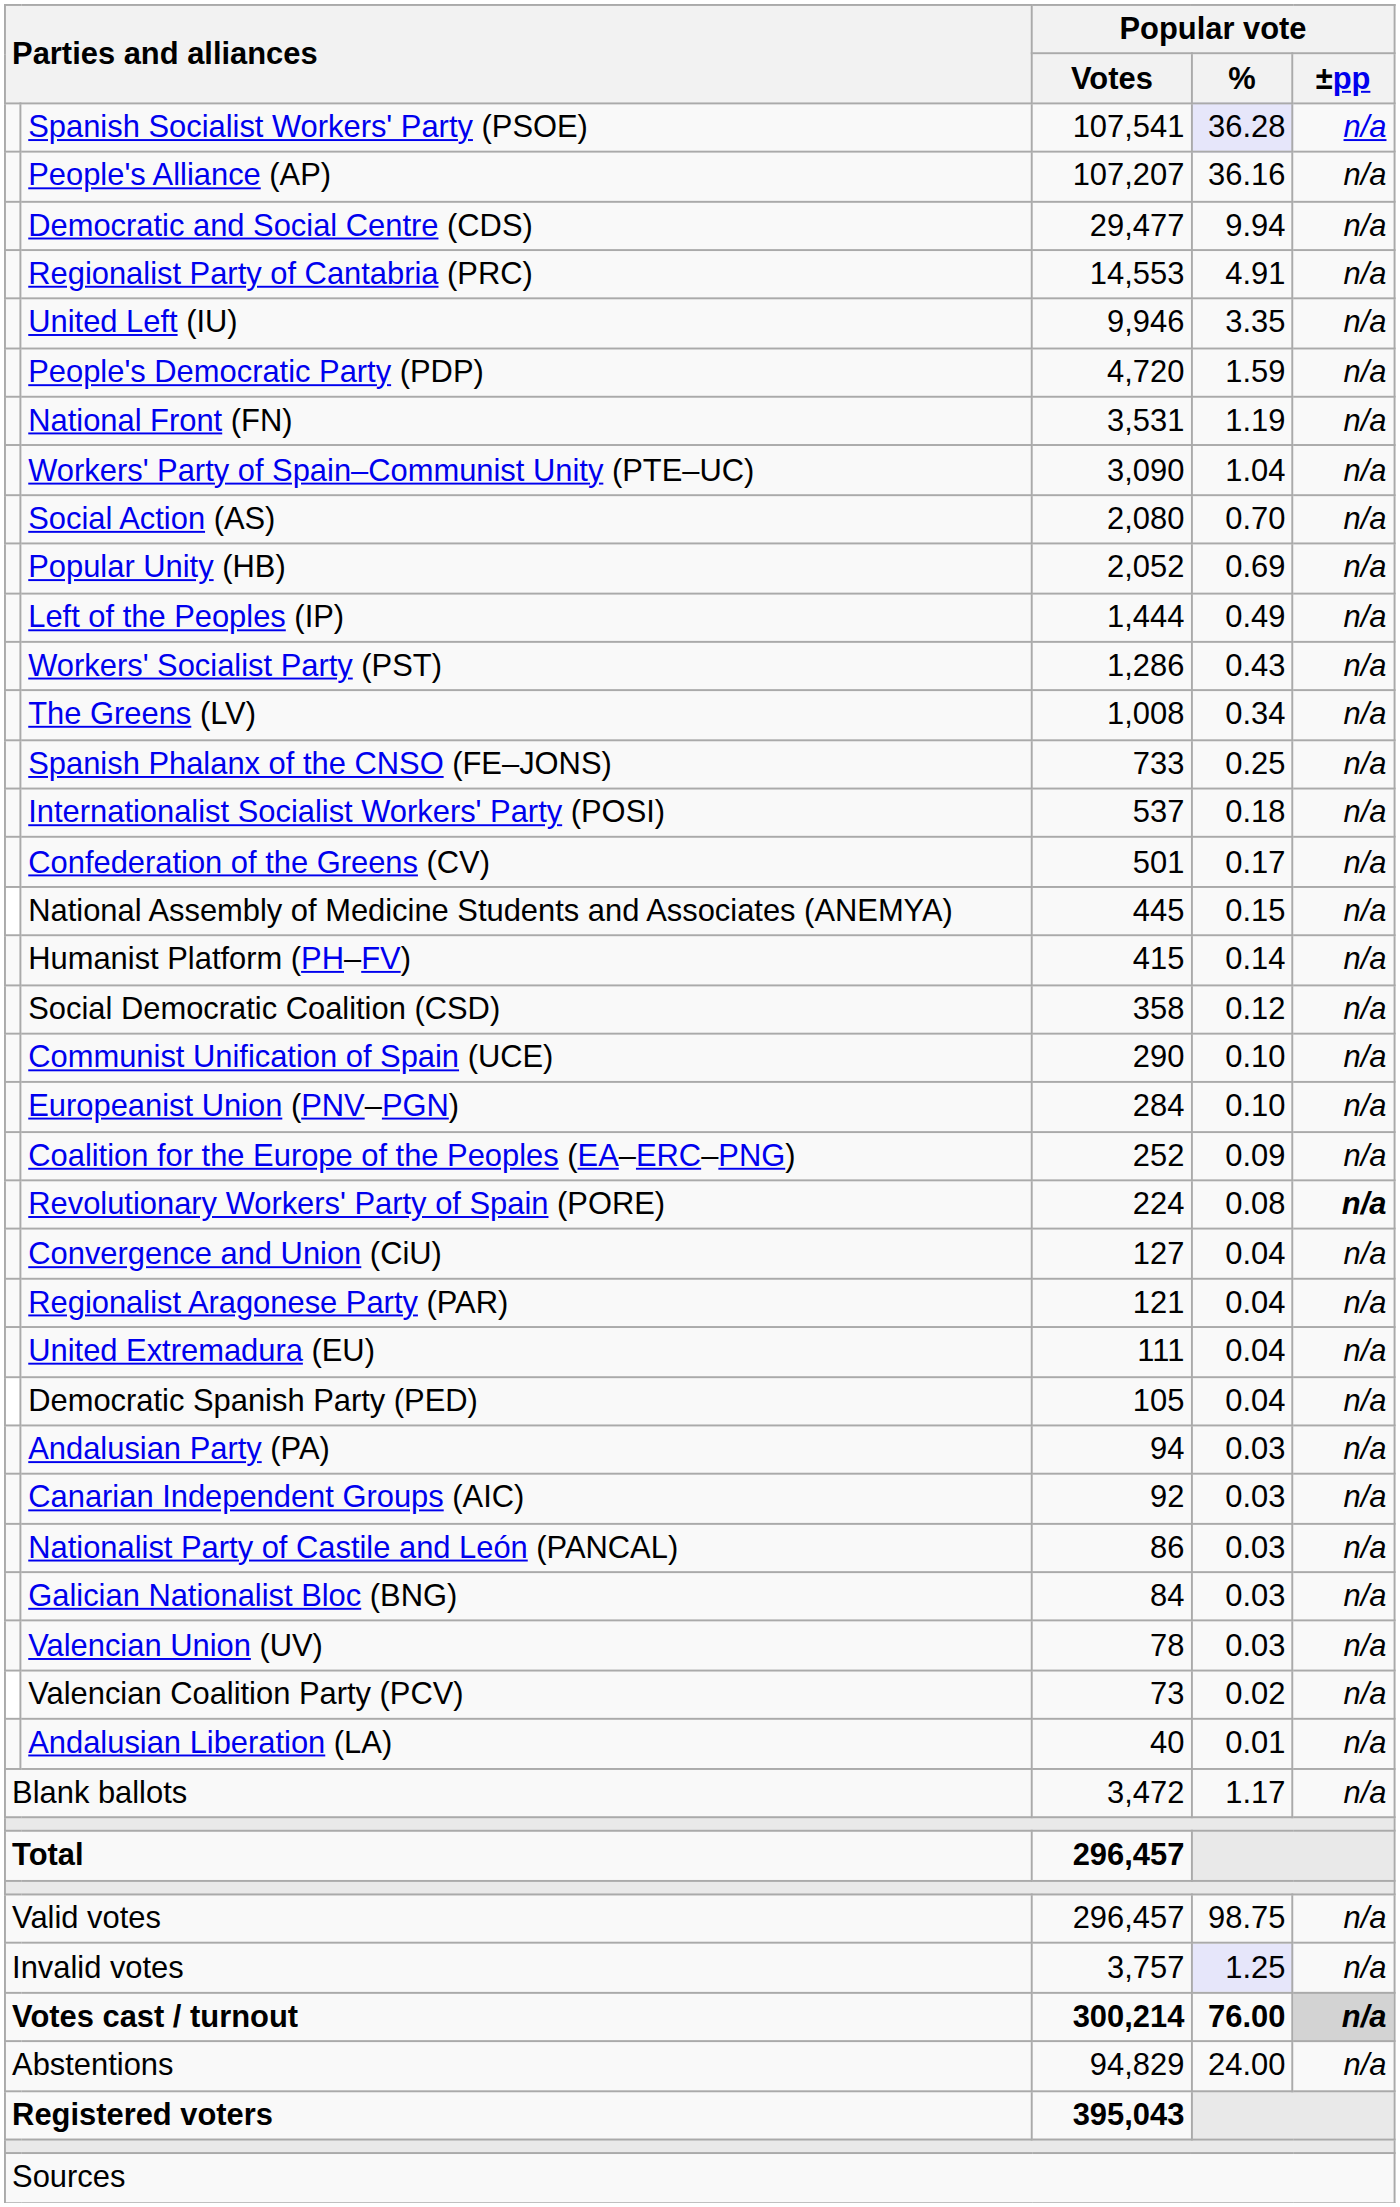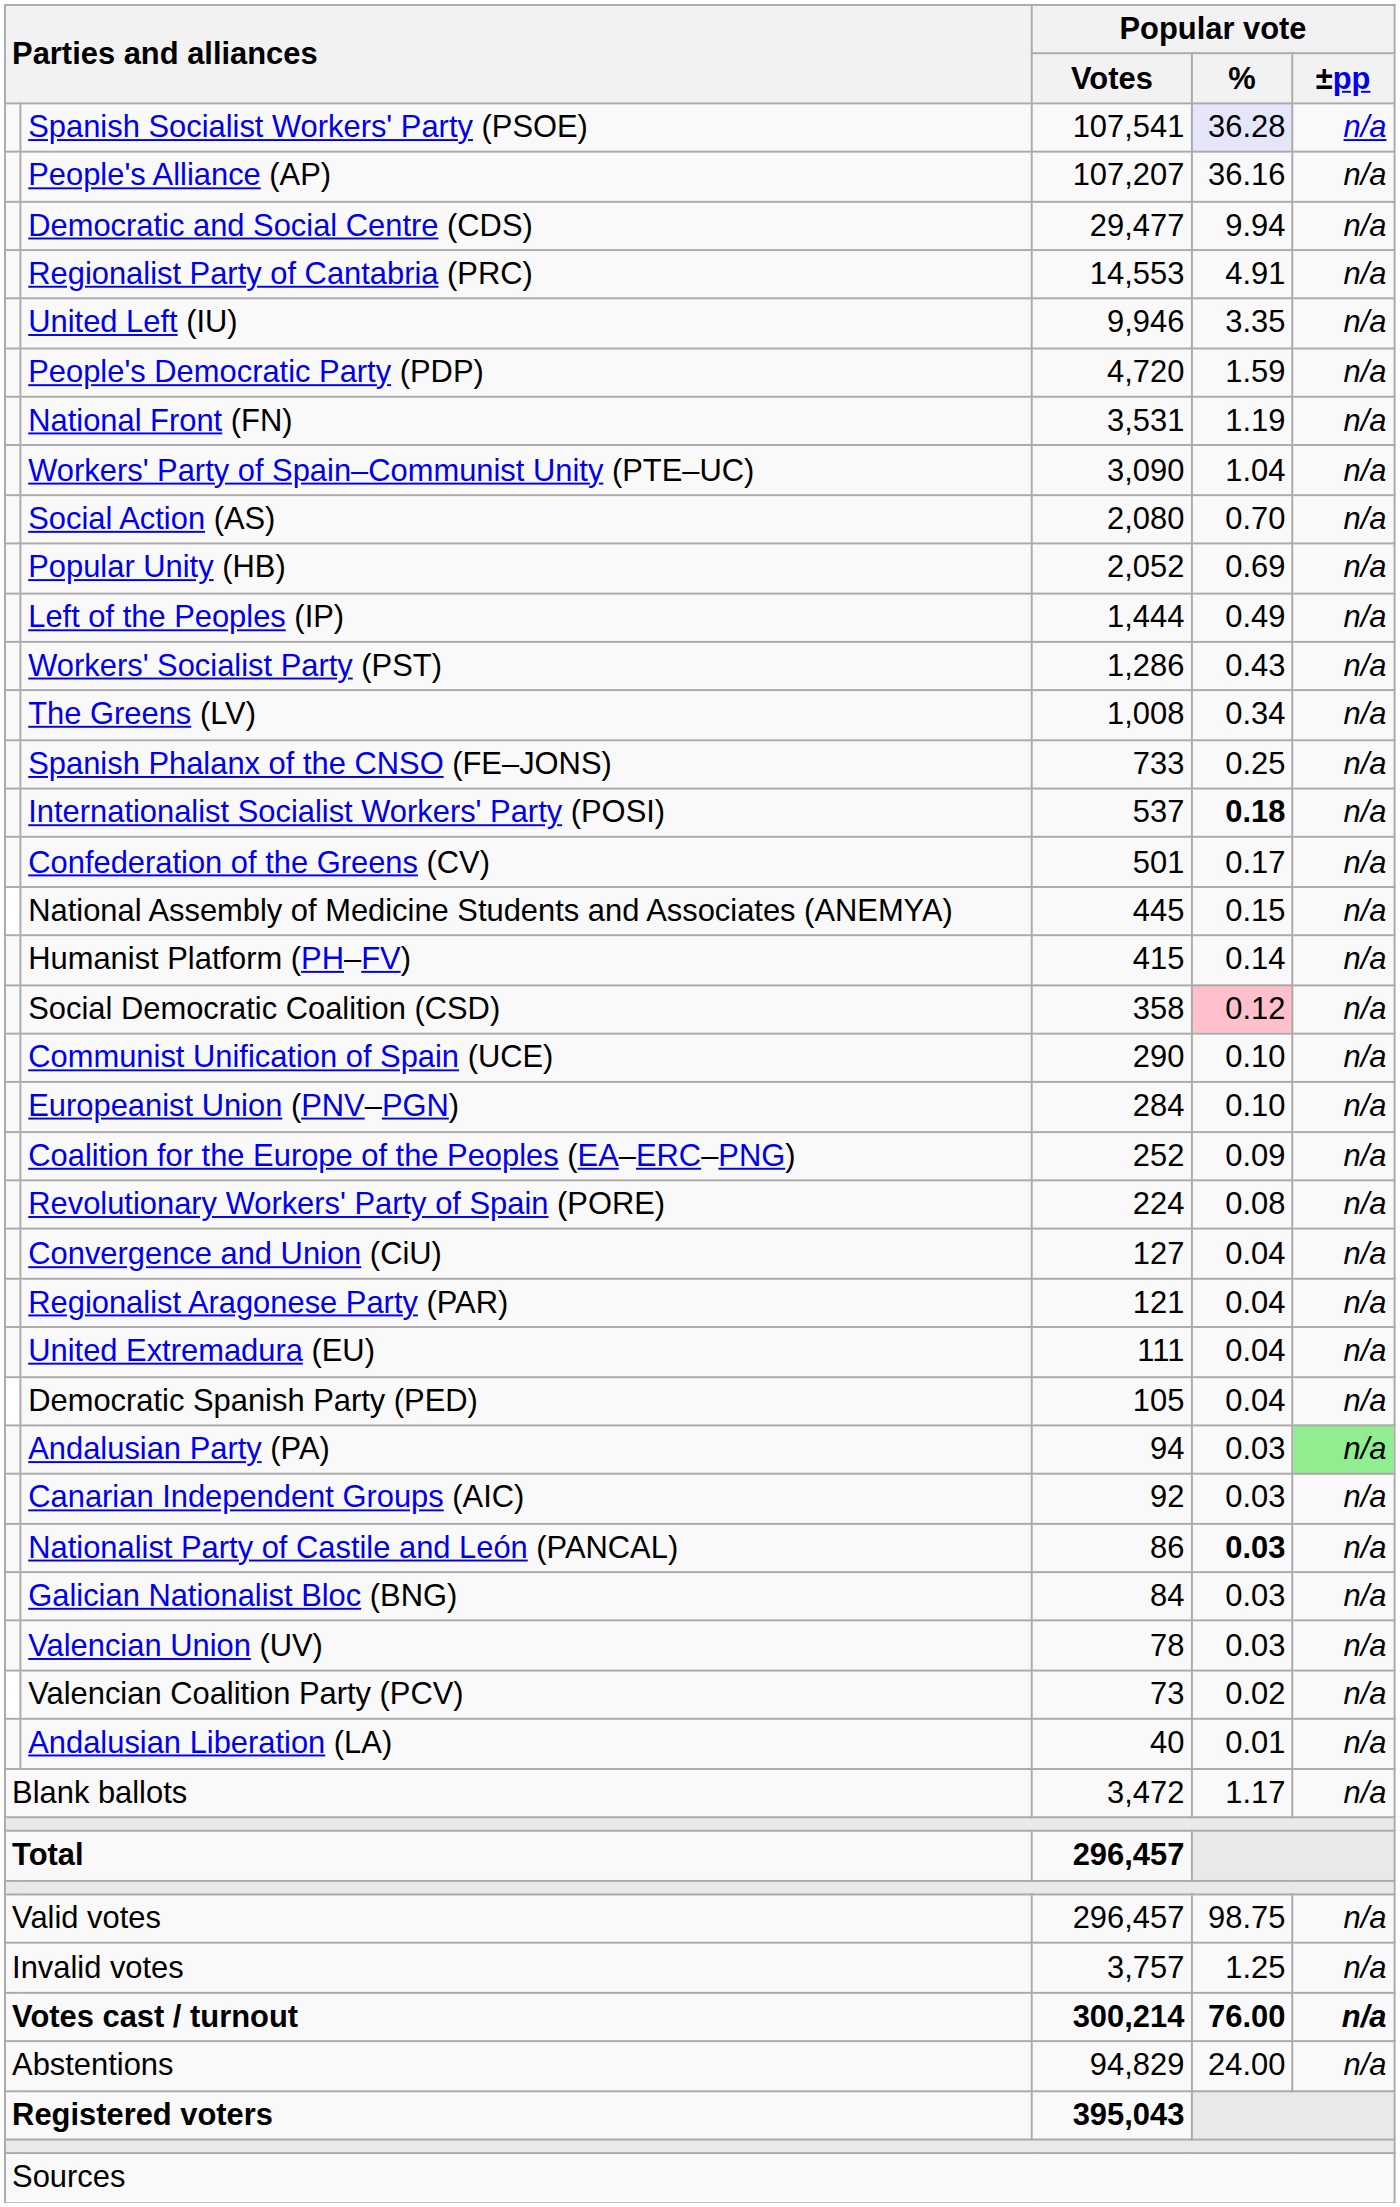Internationalist Socialist Workers' Party (POSI) | Popular vote / %: normal -> bold
Social Democratic Coalition (CSD) | Popular vote / %: no background -> pink background
Revolutionary Workers' Party of Spain (PORE) | Popular vote / ±pp: bold -> normal
Andalusian Party (PA) | Popular vote / ±pp: no background -> lightgreen background
Nationalist Party of Castile and León (PANCAL) | Popular vote / %: normal -> bold
Invalid votes | Popular vote / %: lavender background -> no background
Votes cast / turnout | Popular vote / ±pp: lightgrey background -> no background
